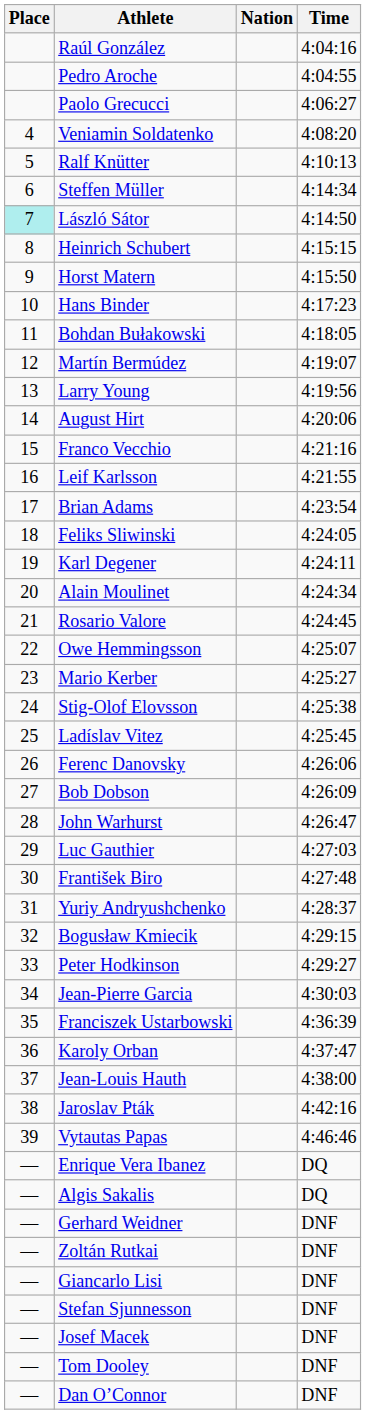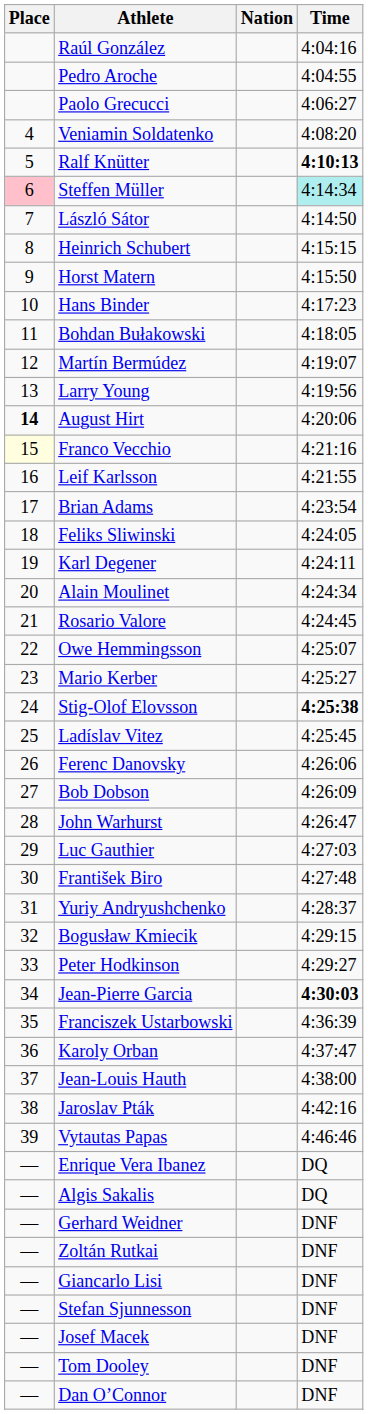Ralf Knütter | Time: normal -> bold
Steffen Müller | Place: no background -> pink background
Steffen Müller | Time: no background -> paleturquoise background
László Sátor | Place: paleturquoise background -> no background
August Hirt | Place: normal -> bold
Franco Vecchio | Place: no background -> lightyellow background
Stig-Olof Elovsson | Time: normal -> bold
Jean-Pierre Garcia | Time: normal -> bold
